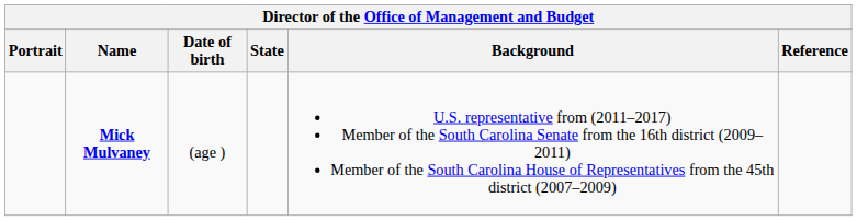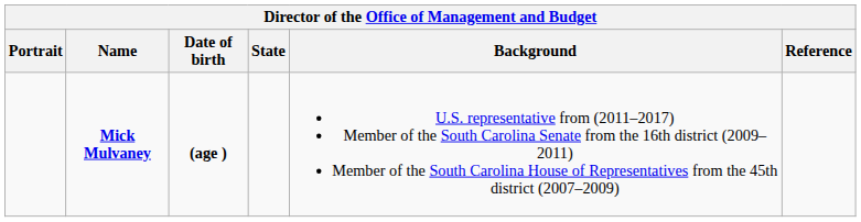Mick Mulvaney | Date of birth: normal -> bold
